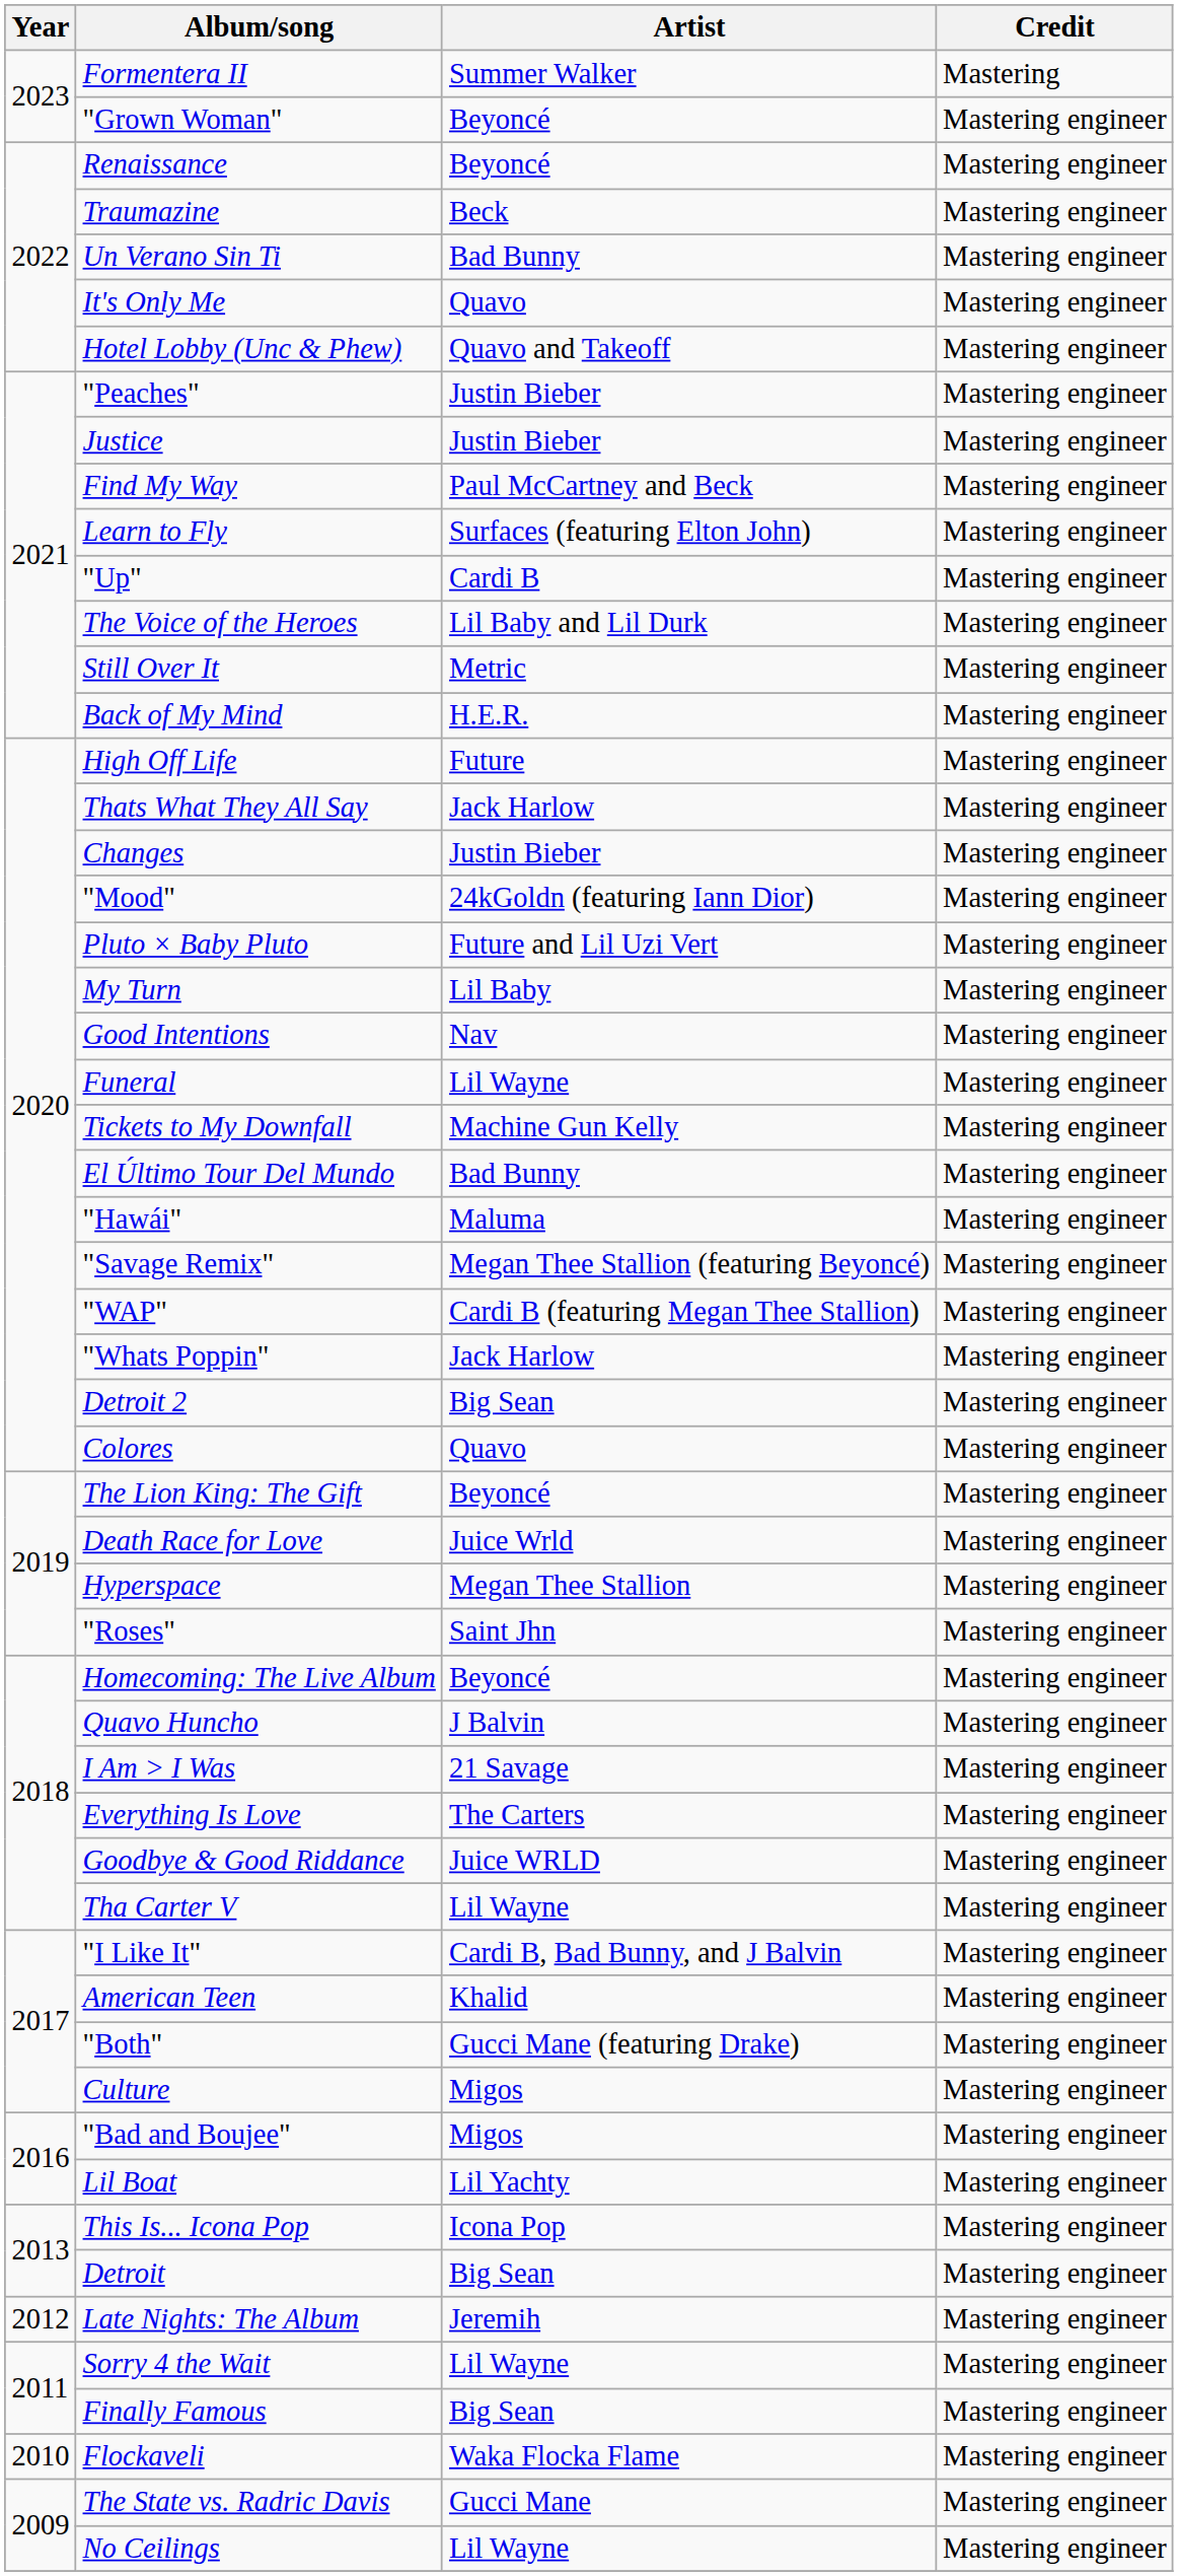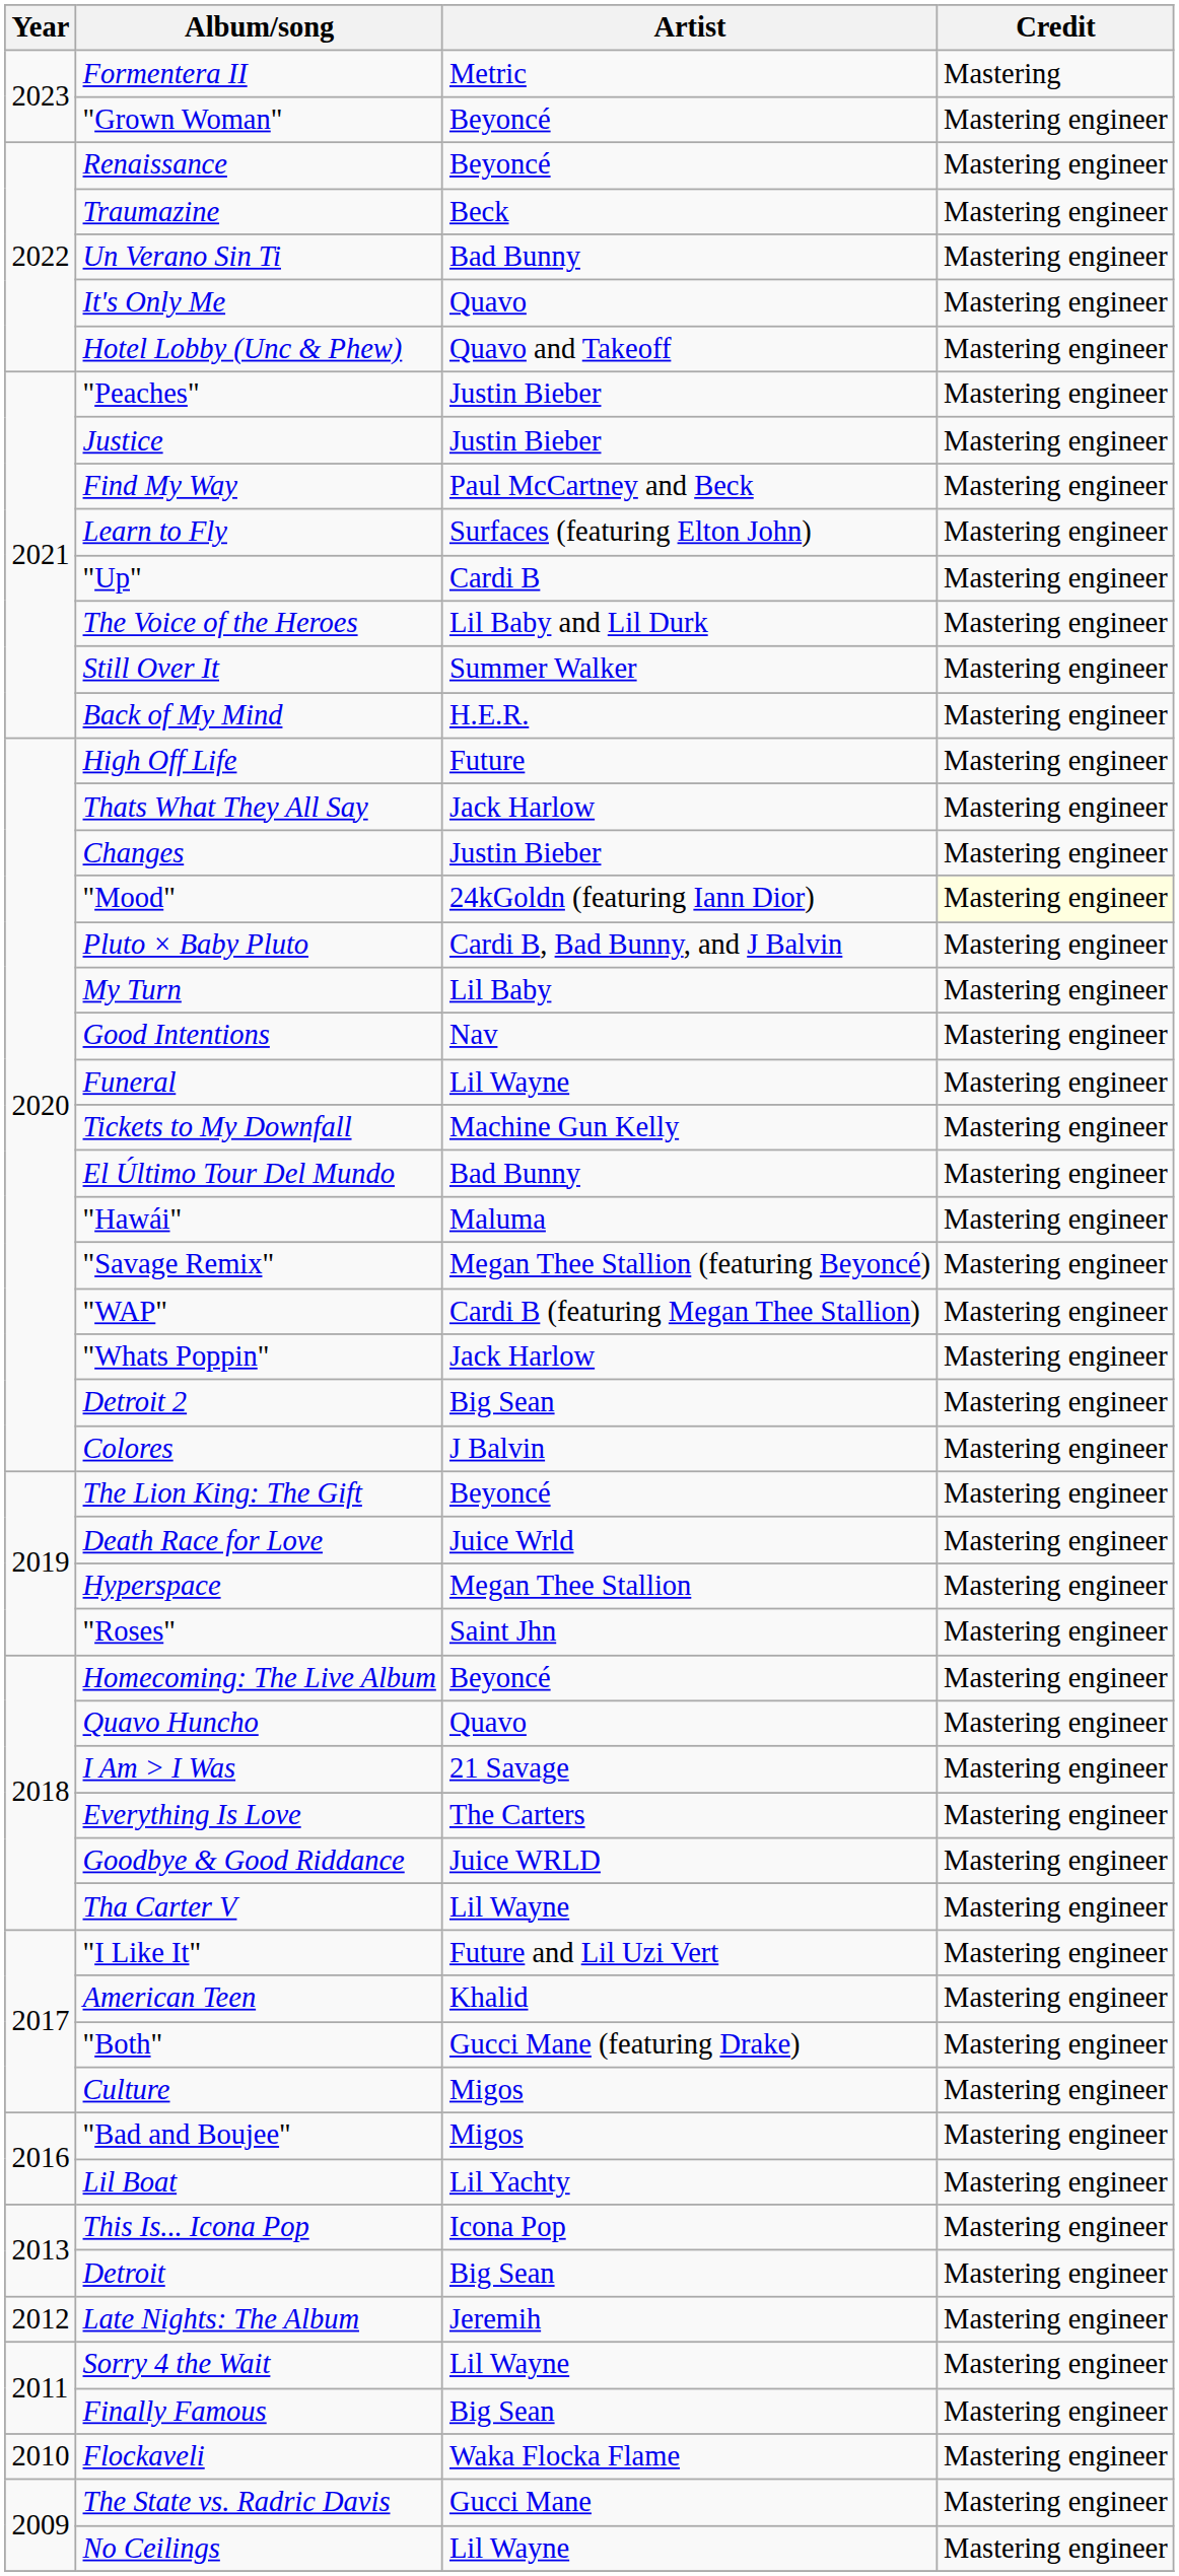Formentera II | Artist: Summer Walker -> Metric
Still Over It | Artist: Metric -> Summer Walker
"Mood" | Credit: no background -> lightyellow background
Pluto × Baby Pluto | Artist: Future and Lil Uzi Vert -> Cardi B, Bad Bunny, and J Balvin
Colores | Artist: Quavo -> J Balvin
Quavo Huncho | Artist: J Balvin -> Quavo
"I Like It" | Artist: Cardi B, Bad Bunny, and J Balvin -> Future and Lil Uzi Vert
